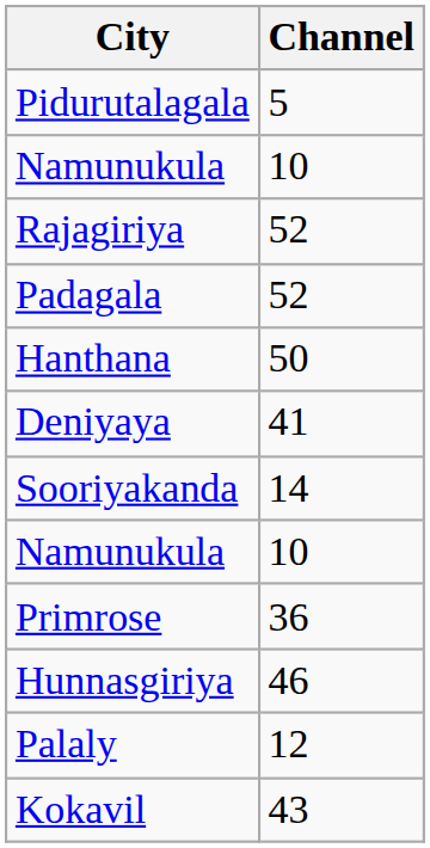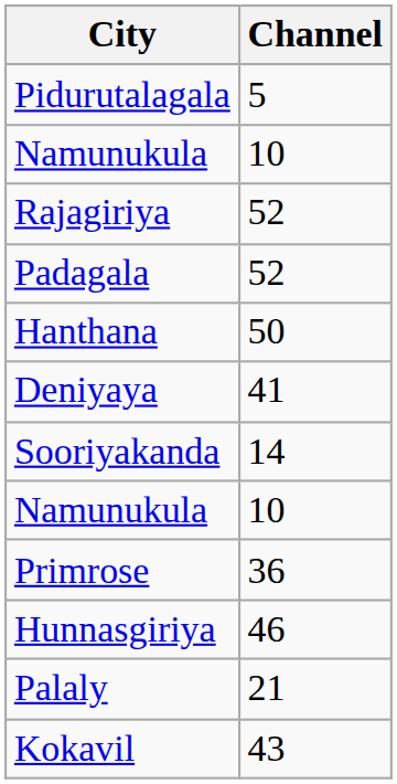row 12 | Channel: 12 -> 21
